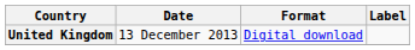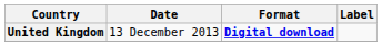United Kingdom | Format: normal -> bold
